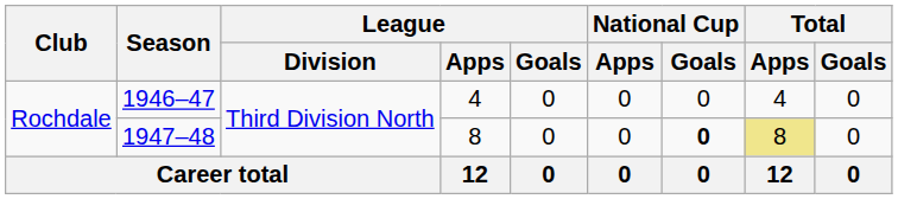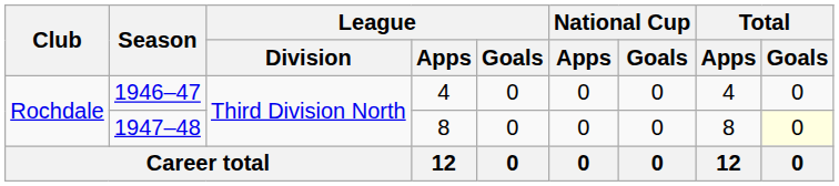1947–48 | National Cup / Goals: bold -> normal
1947–48 | Total / Apps: khaki background -> no background
1947–48 | Total / Goals: no background -> lightyellow background
